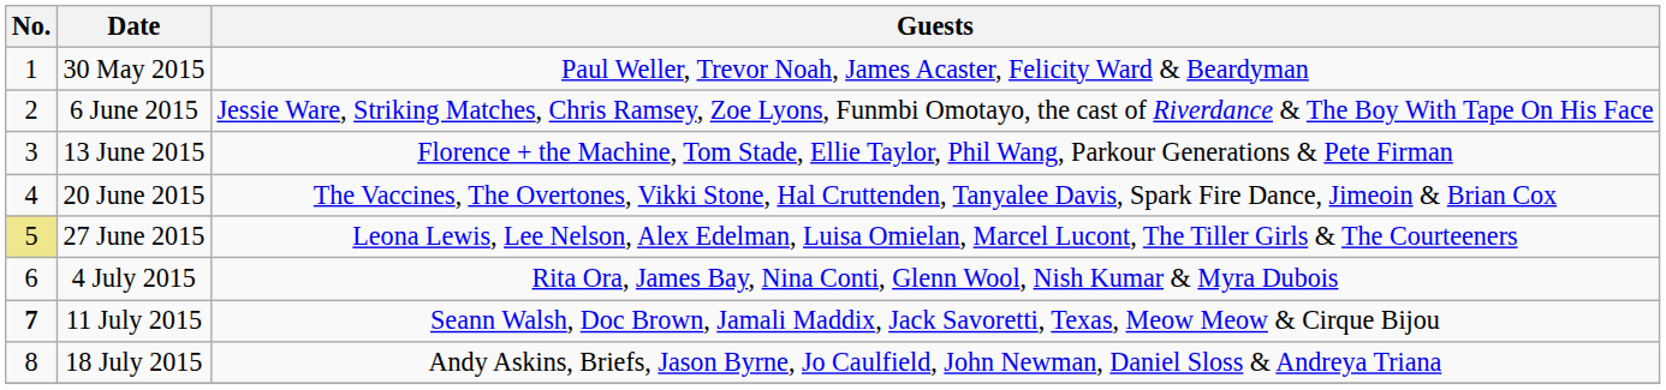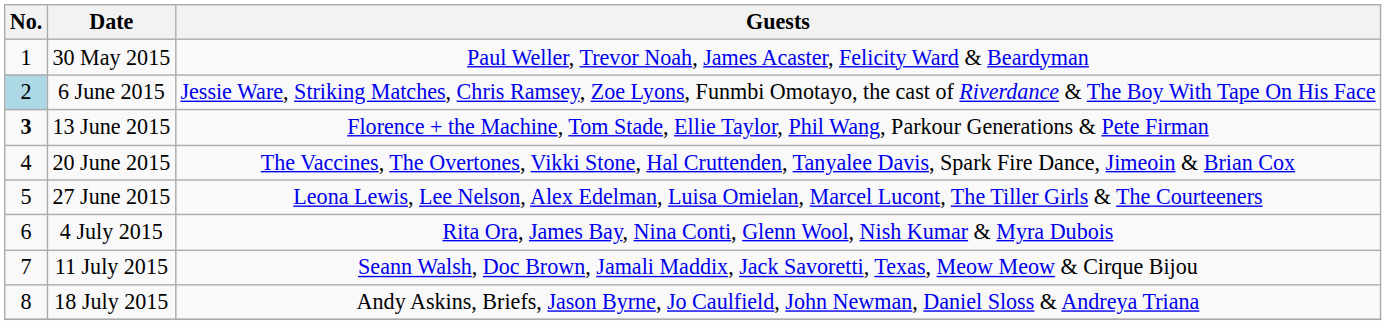6 June 2015 | No.: no background -> lightblue background
13 June 2015 | No.: normal -> bold
27 June 2015 | No.: khaki background -> no background
11 July 2015 | No.: bold -> normal
